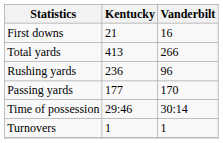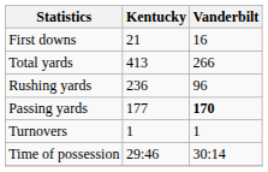Passing yards | Vanderbilt: normal -> bold
rows swapped: Turnovers <-> Time of possession
